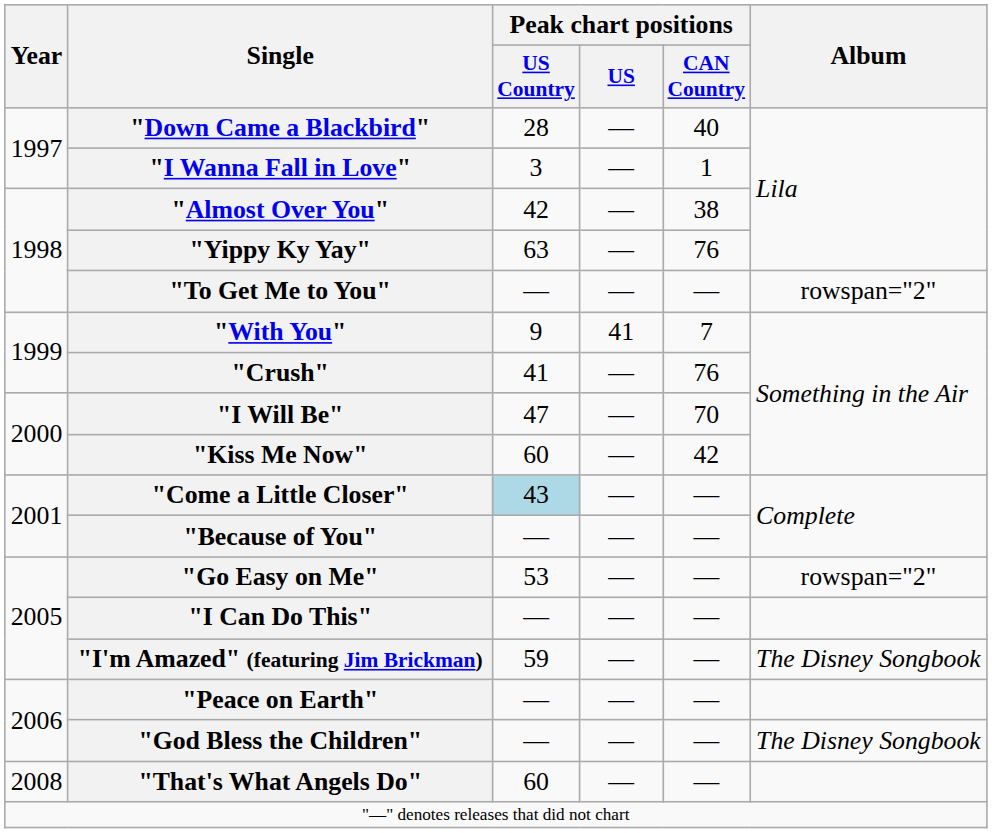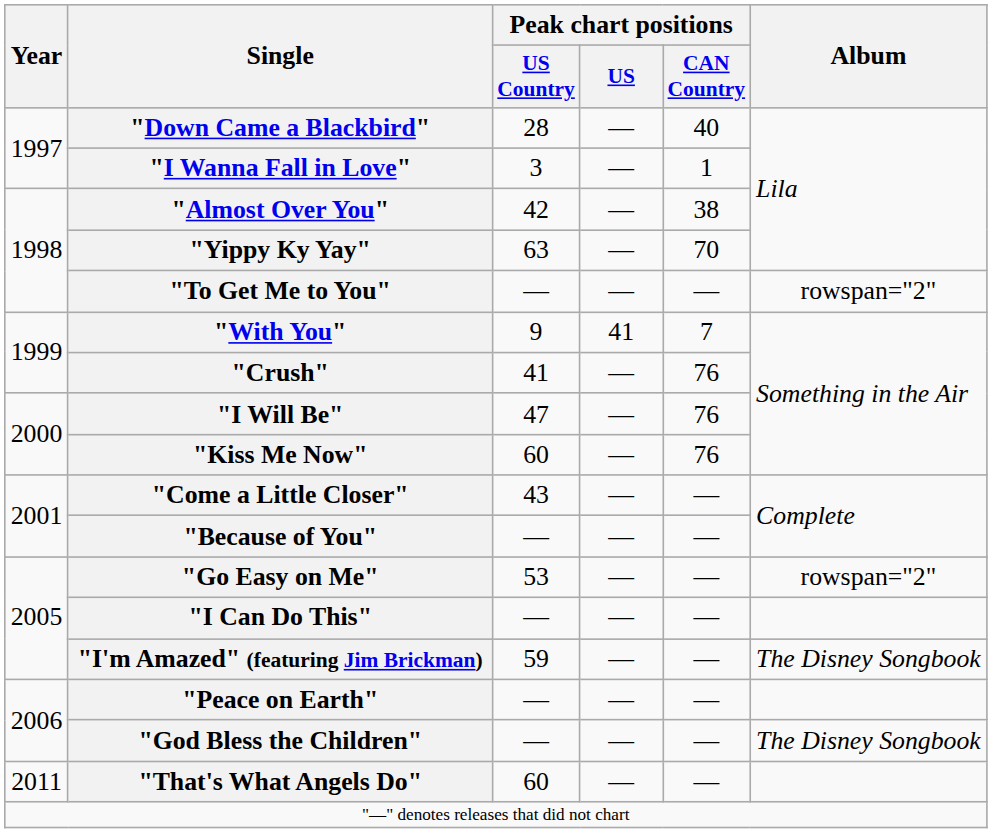"Yippy Ky Yay" | Peak chart positions / CAN Country: 76 -> 70
"I Will Be" | Peak chart positions / CAN Country: 70 -> 76
"Kiss Me Now" | Peak chart positions / CAN Country: 42 -> 76
"Come a Little Closer" | Peak chart positions / US Country: lightblue background -> no background
"That's What Angels Do" | Year: 2008 -> 2011
